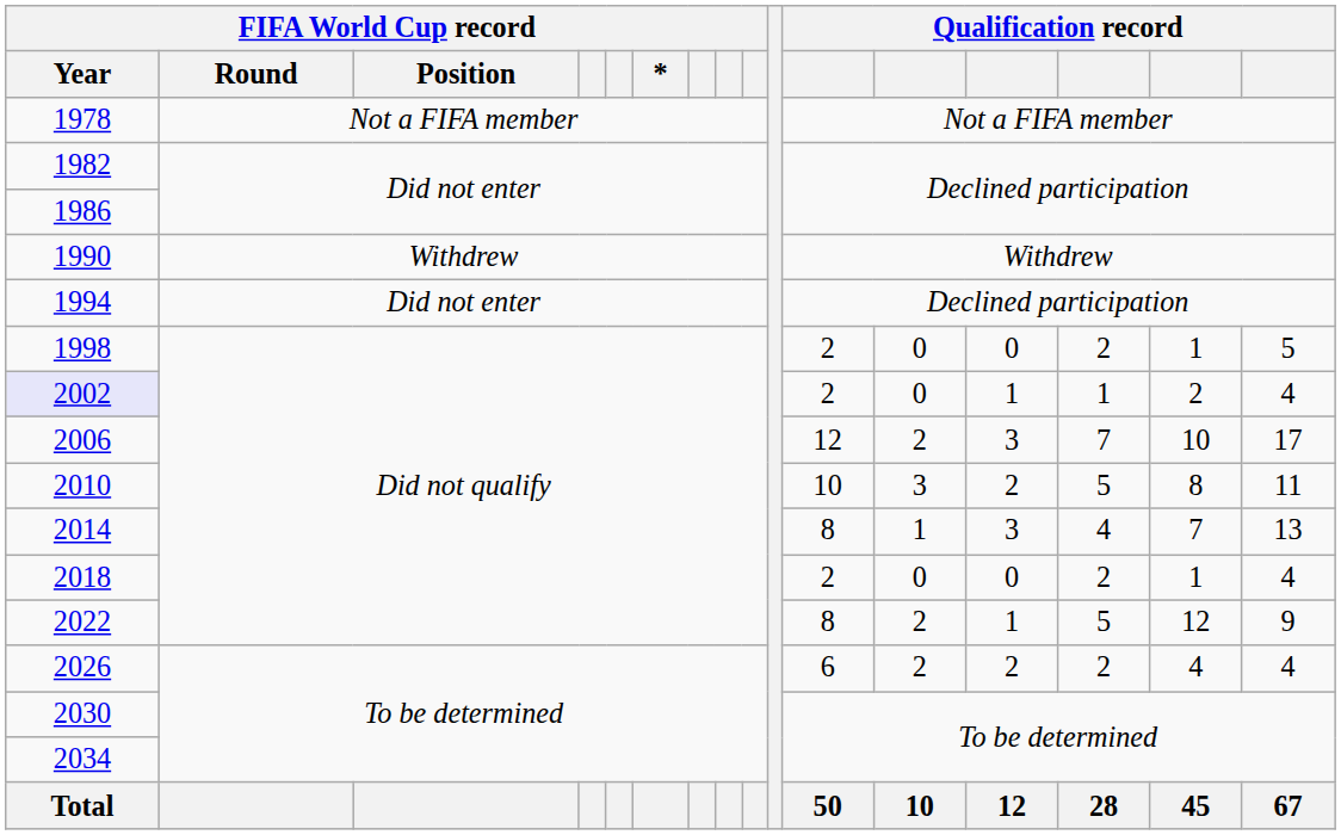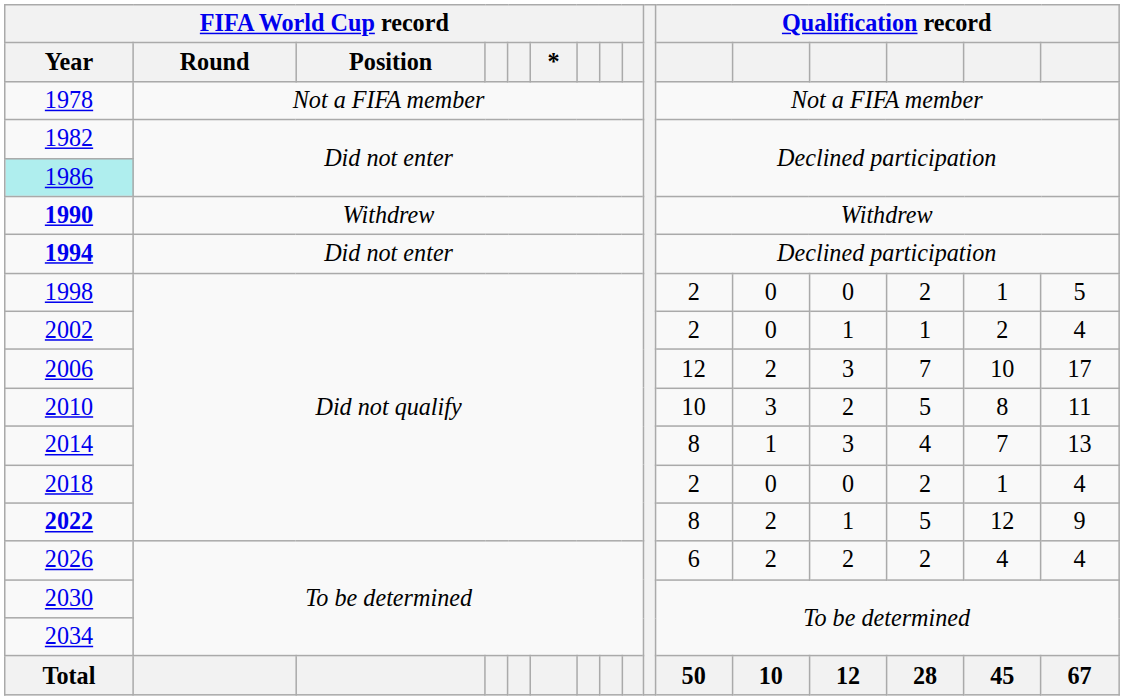1986 | FIFA World Cup record / Year: no background -> paleturquoise background
1990 | FIFA World Cup record / Year: normal -> bold
1994 | FIFA World Cup record / Year: normal -> bold
2002 | FIFA World Cup record / Year: lavender background -> no background
2022 | FIFA World Cup record / Year: normal -> bold
